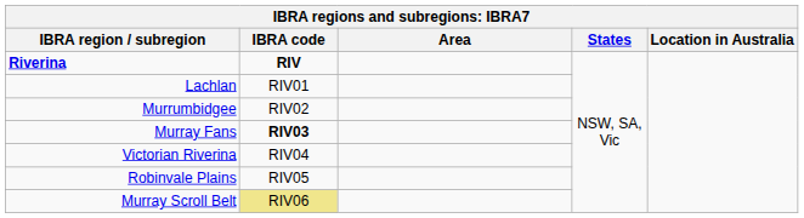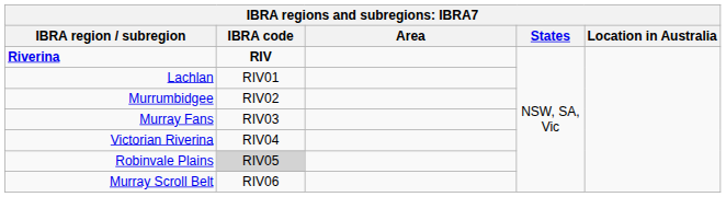Murray Fans | IBRA code: bold -> normal
Robinvale Plains | IBRA code: no background -> lightgrey background
Murray Scroll Belt | IBRA code: khaki background -> no background
